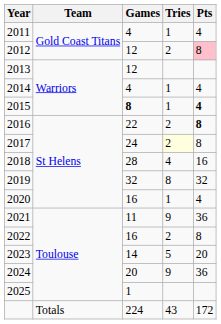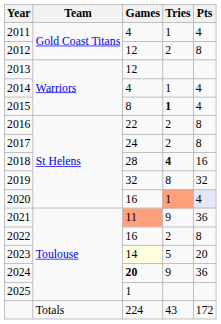2012 | Pts: pink background -> no background
2015 | Games: bold -> normal
2015 | Tries: normal -> bold
2015 | Pts: bold -> normal
2016 | Pts: bold -> normal
2017 | Tries: lightyellow background -> no background
2018 | Tries: normal -> bold
2020 | Tries: no background -> lightsalmon background
2020 | Pts: no background -> lavender background
2021 | Games: no background -> lightsalmon background
2023 | Games: no background -> lightyellow background
2024 | Games: normal -> bold
